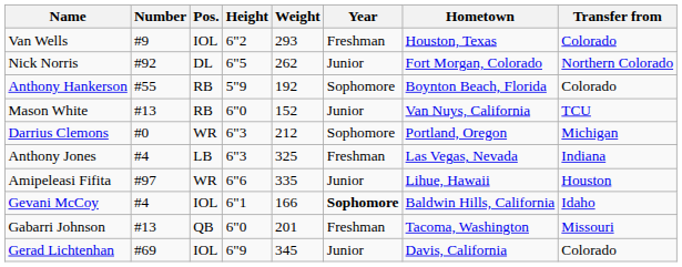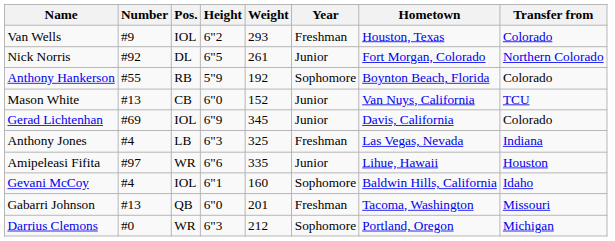Nick Norris | Weight: 262 -> 261
Mason White | Pos.: RB -> CB
rows swapped: Gerad Lichtenhan <-> Darrius Clemons
Gevani McCoy | Weight: 166 -> 160
Gevani McCoy | Year: bold -> normal
